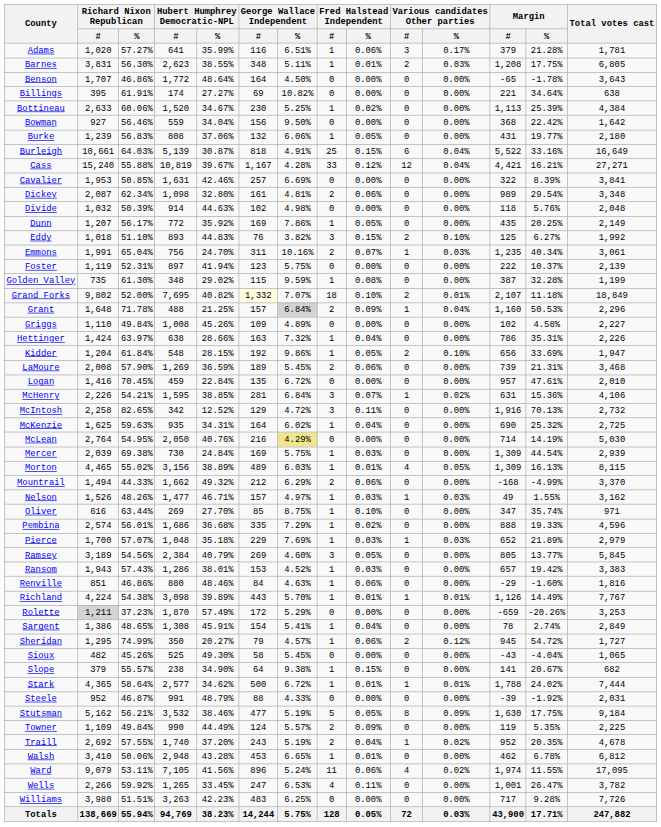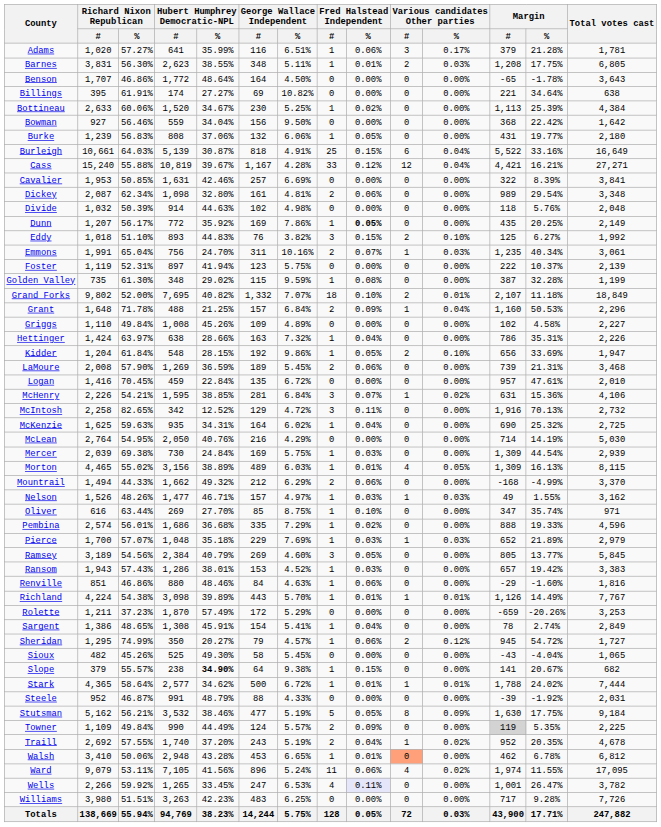Dunn | Fred Halstead Independent / %: normal -> bold
Grand Forks | George Wallace Independent / #: lightyellow background -> no background
Grant | George Wallace Independent / %: lightgrey background -> no background
McLean | George Wallace Independent / %: khaki background -> no background
Rolette | Richard Nixon Republican / #: lightgrey background -> no background
Slope | Hubert Humphrey Democratic-NPL / %: normal -> bold
Towner | Margin / #: no background -> lightgrey background
Walsh | Various candidates Other parties / #: no background -> lightsalmon background
Wells | Fred Halstead Independent / %: no background -> lavender background
